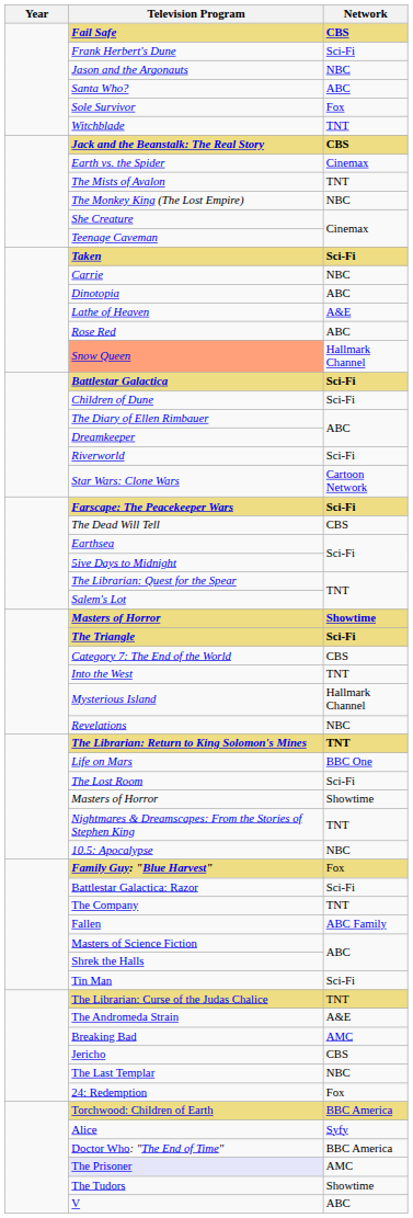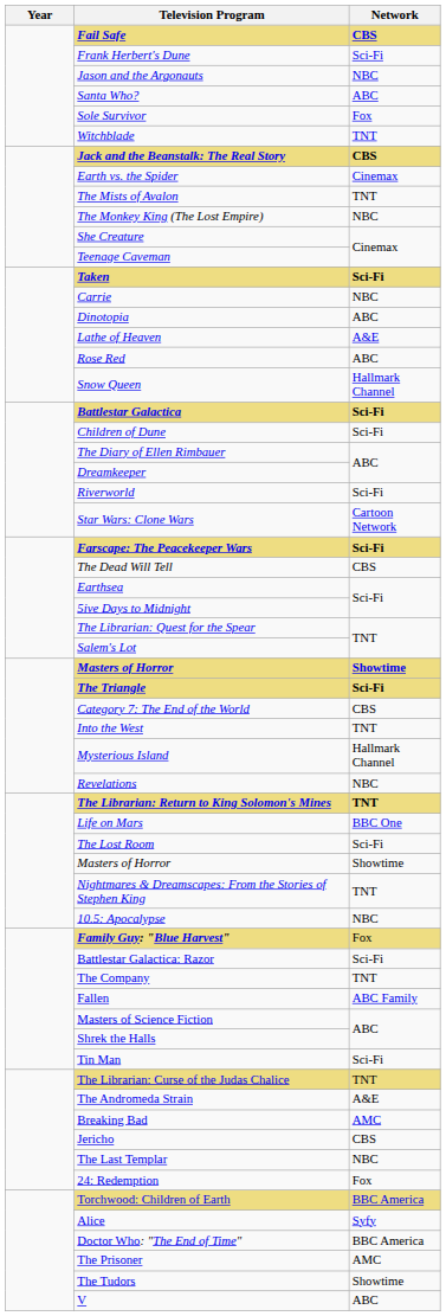Snow Queen | Television Program: lightsalmon background -> no background
The Prisoner | Television Program: lavender background -> no background
